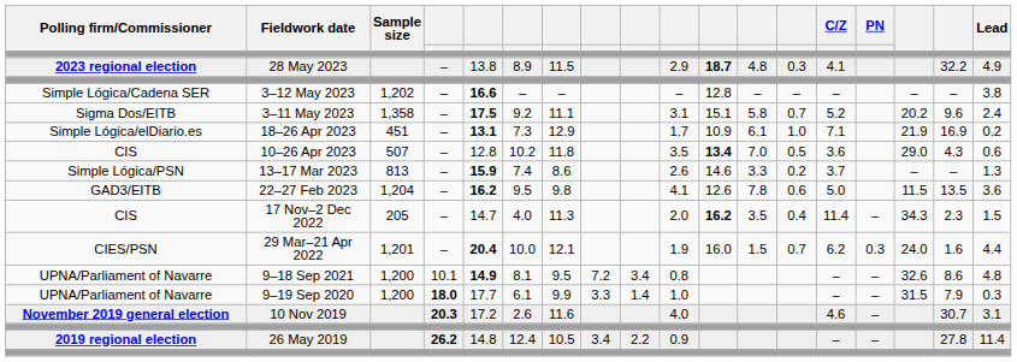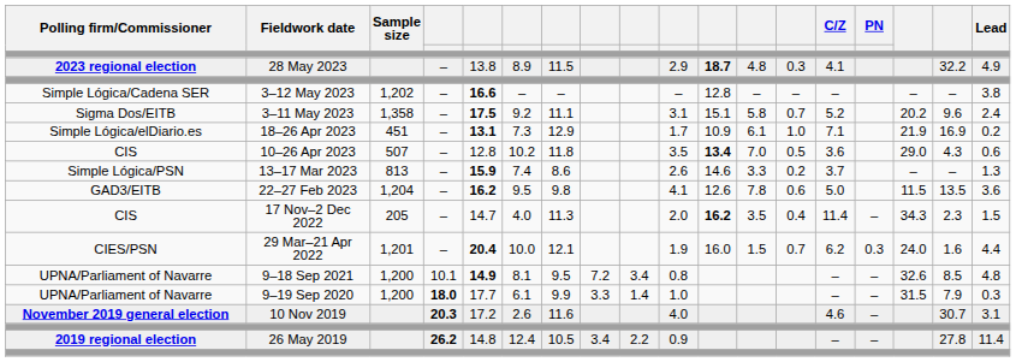9–18 Sep 2021 | column 17: 8.6 -> 8.5
